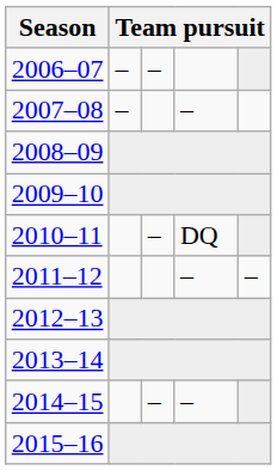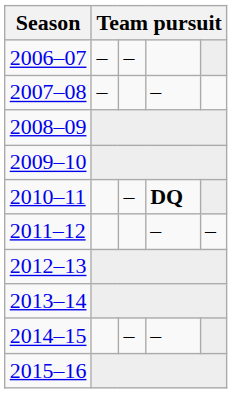2010–11 | column 4: normal -> bold
